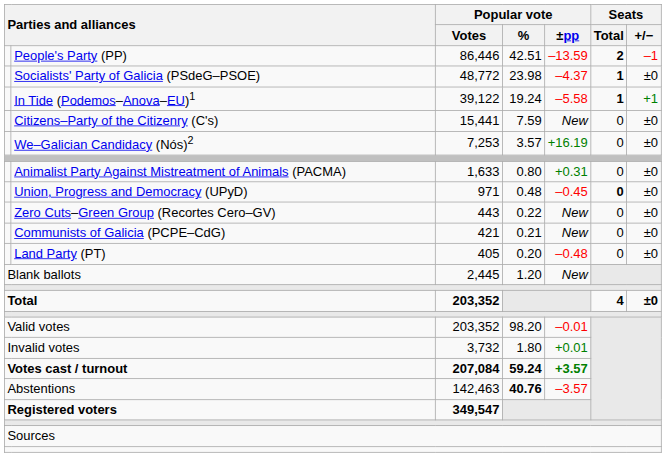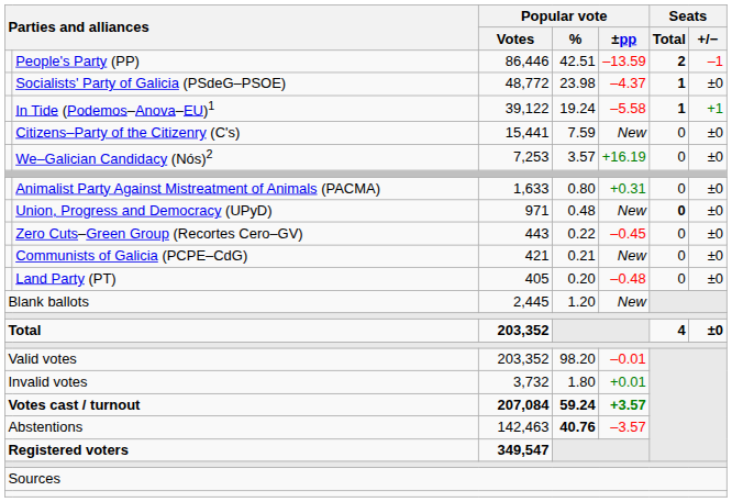Union, Progress and Democracy (UPyD) | Popular vote / ±pp: –0.45 -> New
Zero Cuts–Green Group (Recortes Cero–GV) | Popular vote / ±pp: New -> –0.45
